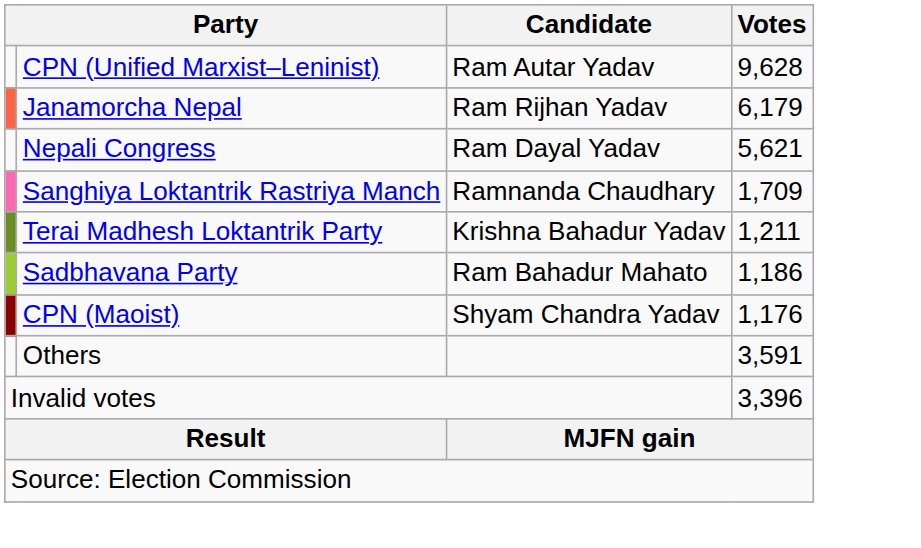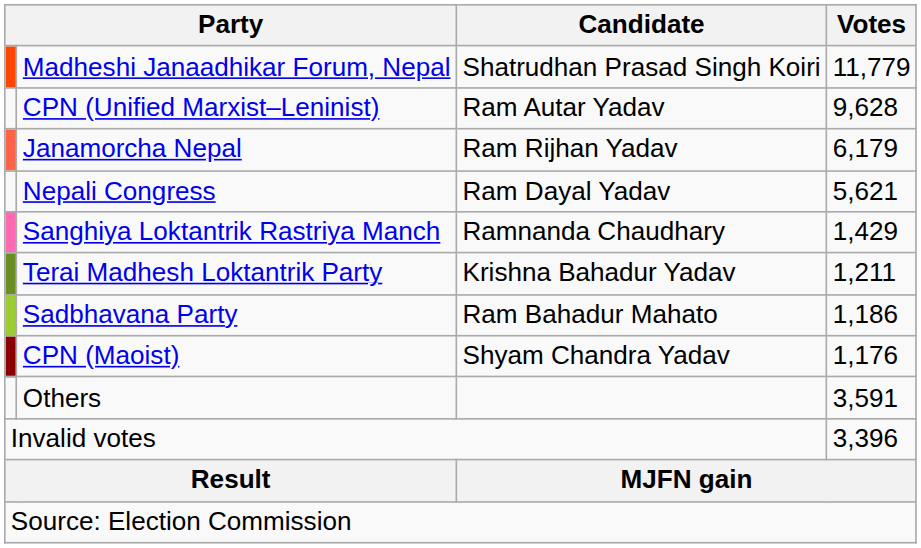+ row: Madheshi Janaadhikar Forum, Nepal | Shatrudhan Prasad Singh Koiri | 11,779
Sanghiya Loktantrik Rastriya Manch | Votes: 1,709 -> 1,429
